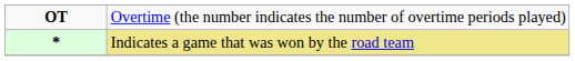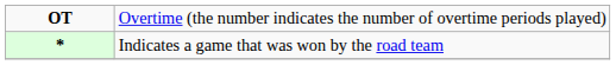* | column 2: khaki background -> no background
